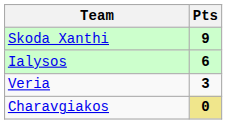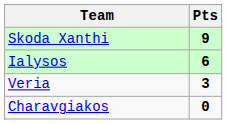Charavgiakos | Pts: khaki background -> no background
